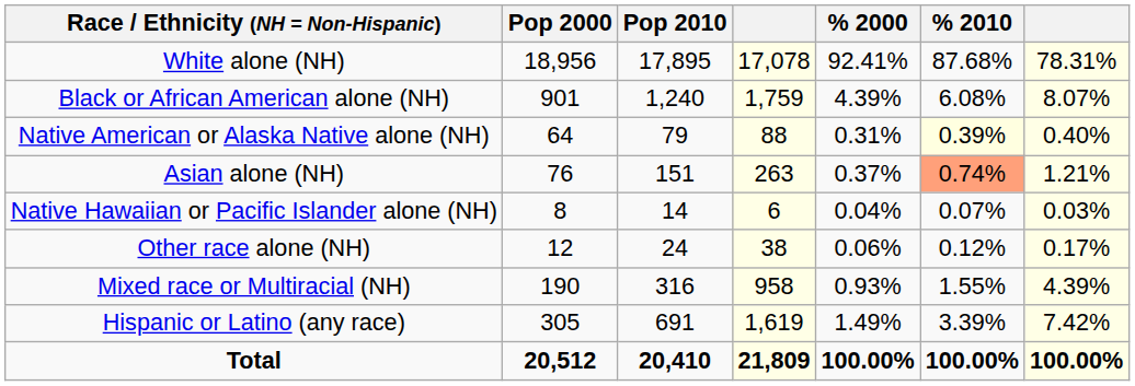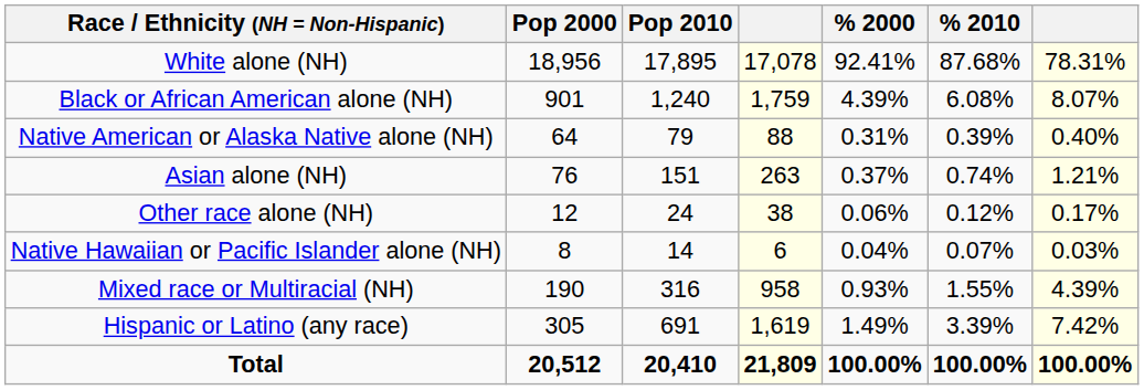Native American or Alaska Native alone (NH) | % 2010: lightyellow background -> no background
Asian alone (NH) | % 2010: lightsalmon background -> no background
rows swapped: Native Hawaiian or Pacific Islander alone (NH) <-> Other race alone (NH)
